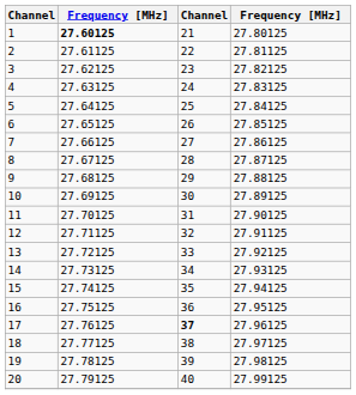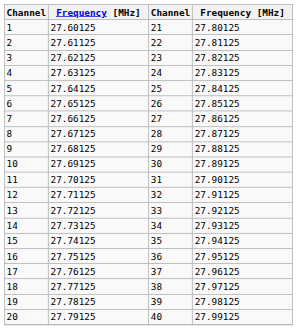1 | column 2: bold -> normal
17 | column 3: bold -> normal
